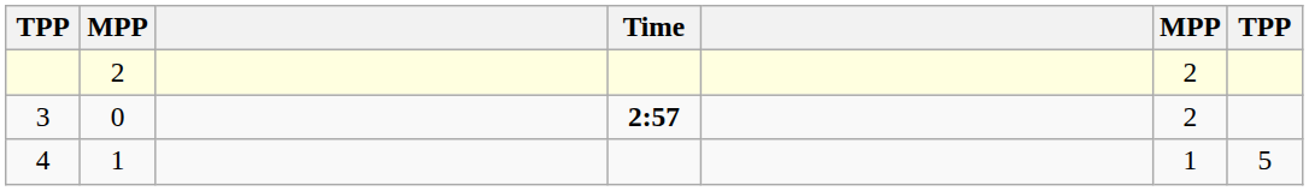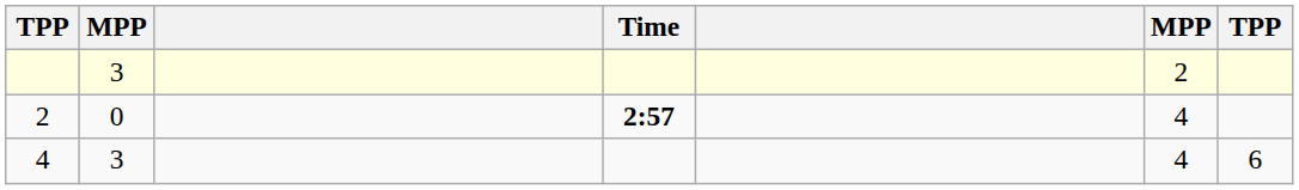row 2 | column 2: 2 -> 3
row 3 | column 1: 3 -> 2
row 3 | column 6: 2 -> 4
row 4 | column 2: 1 -> 3
row 4 | column 6: 1 -> 4
row 4 | column 7: 5 -> 6
